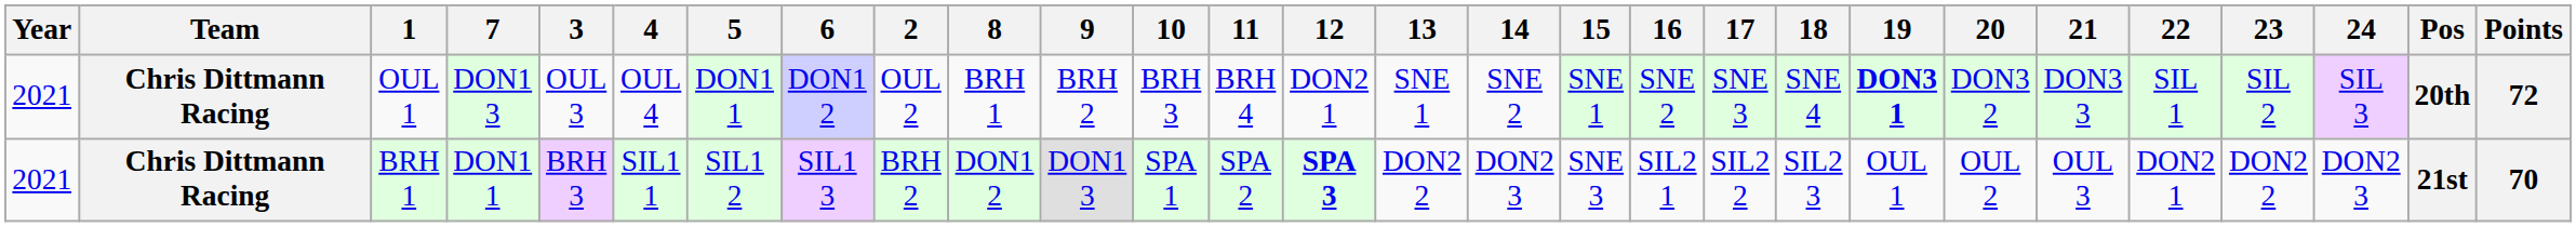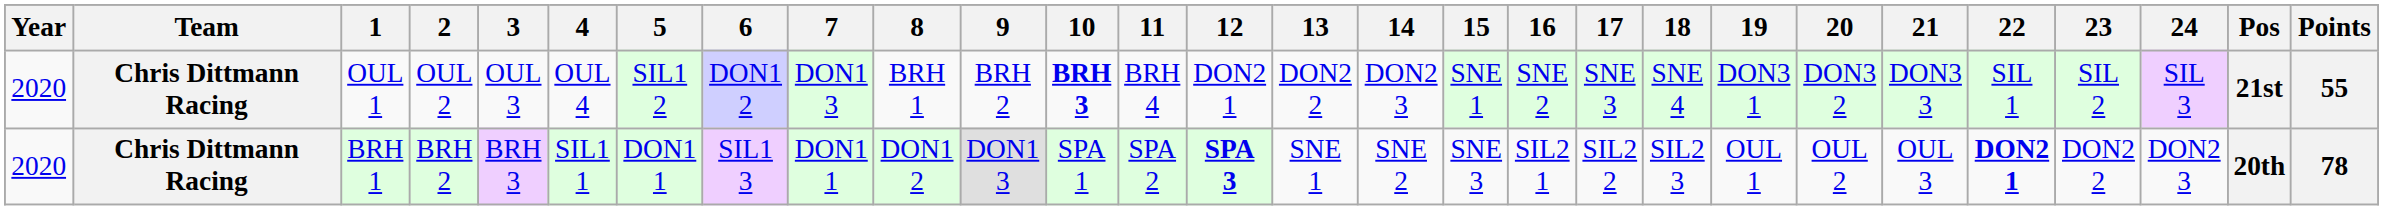columns swapped: 2 <-> 7
row 2 | Year: 2021 -> 2020
row 2 | 5: DON1 1 -> SIL1 2
row 2 | 10: normal -> bold
row 2 | 13: SNE 1 -> DON2 2
row 2 | 14: SNE 2 -> DON2 3
row 2 | 19: bold -> normal
row 2 | Pos: 20th -> 21st
row 2 | Points: 72 -> 55
row 3 | Year: 2021 -> 2020
row 3 | 5: SIL1 2 -> DON1 1
row 3 | 13: DON2 2 -> SNE 1
row 3 | 14: DON2 3 -> SNE 2
row 3 | 22: normal -> bold
row 3 | Pos: 21st -> 20th
row 3 | Points: 70 -> 78
